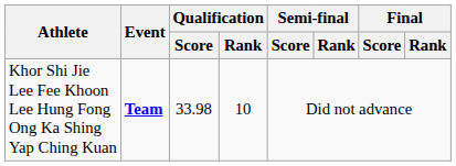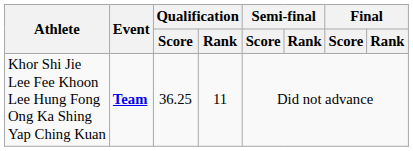row 3 | Qualification / Score: 33.98 -> 36.25
row 3 | Qualification / Rank: 10 -> 11
